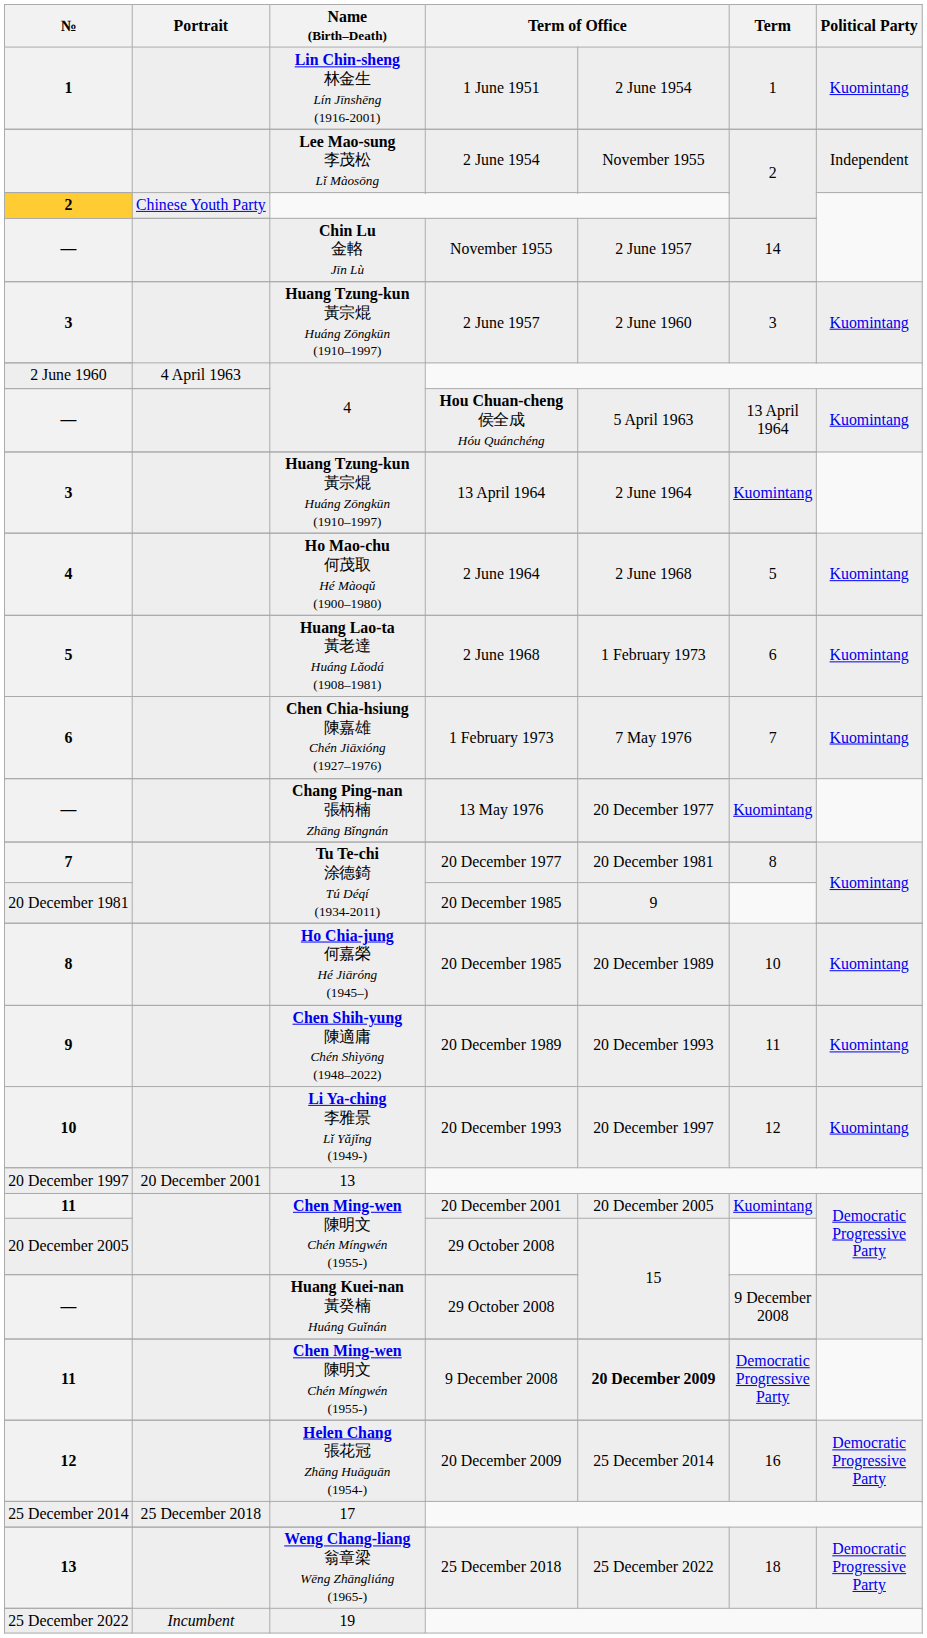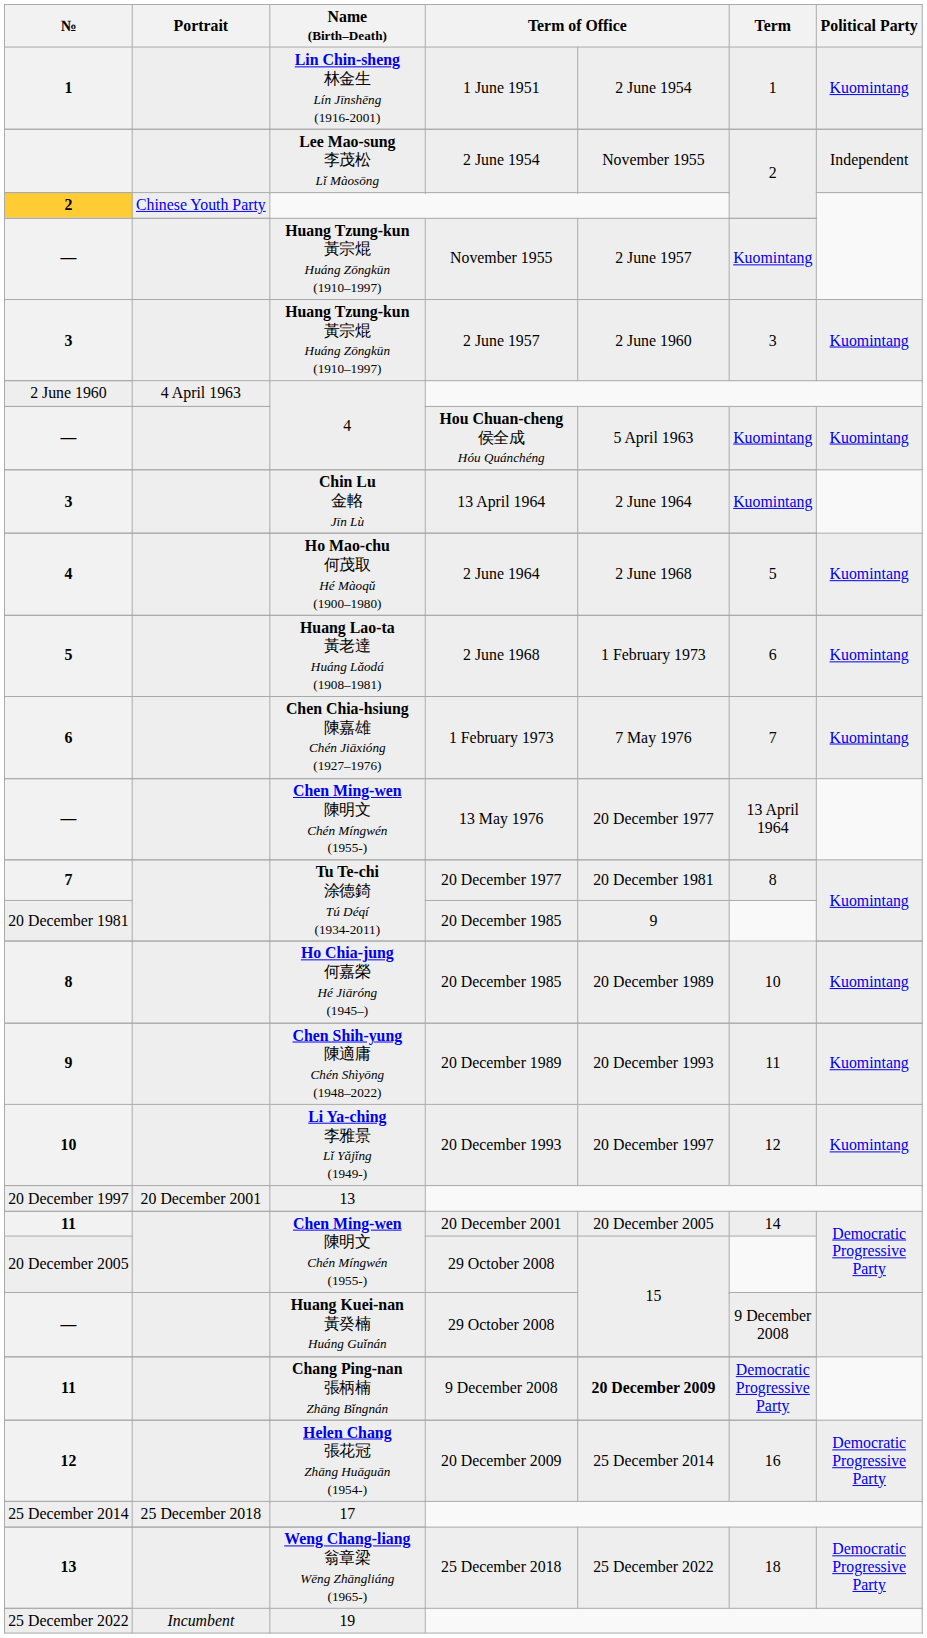— / November 1955 | Name (Birth–Death): Chin Lu 金輅 Jīn Lù -> Huang Tzung-kun 黃宗焜 Huáng Zōngkūn (1910–1997)
— / November 1955 | Term: 14 -> Kuomintang
— / Hou Chuan-cheng 侯全成 Hóu Quánchéng | Term: 13 April 1964 -> Kuomintang
3 / 13 April 1964 | Name (Birth–Death): Huang Tzung-kun 黃宗焜 Huáng Zōngkūn (1910–1997) -> Chin Lu 金輅 Jīn Lù
— / 13 May 1976 | Name (Birth–Death): Chang Ping-nan 張柄楠 Zhāng Bǐngnán -> Chen Ming-wen 陳明文 Chén Míngwén (1955-)
— / 13 May 1976 | Term: Kuomintang -> 13 April 1964
11 / 20 December 2001 | Term: Kuomintang -> 14
11 / 9 December 2008 | Name (Birth–Death): Chen Ming-wen 陳明文 Chén Míngwén (1955-) -> Chang Ping-nan 張柄楠 Zhāng Bǐngnán
